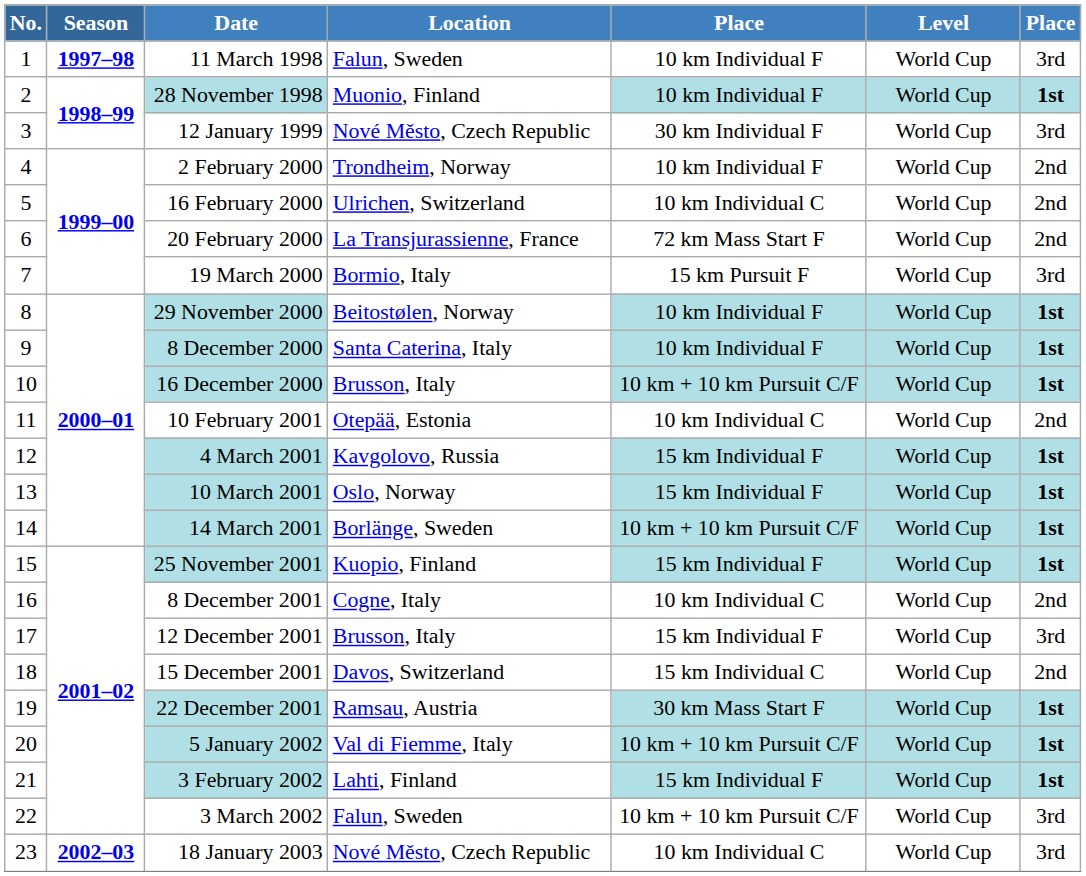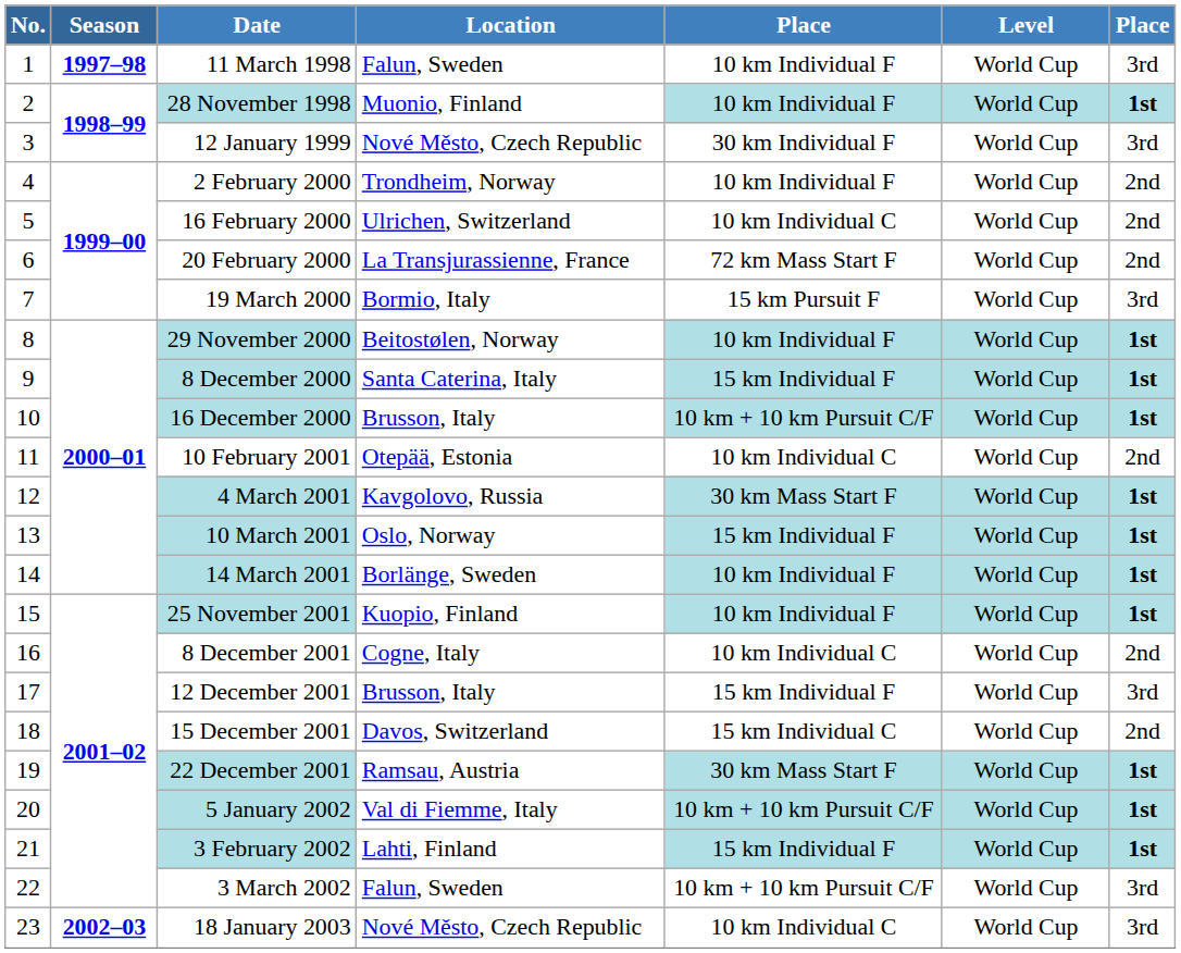8 December 2000 | column 5: 10 km Individual F -> 15 km Individual F
4 March 2001 | column 5: 15 km Individual F -> 30 km Mass Start F
14 March 2001 | column 5: 10 km + 10 km Pursuit C/F -> 10 km Individual F
25 November 2001 | column 5: 15 km Individual F -> 10 km Individual F
